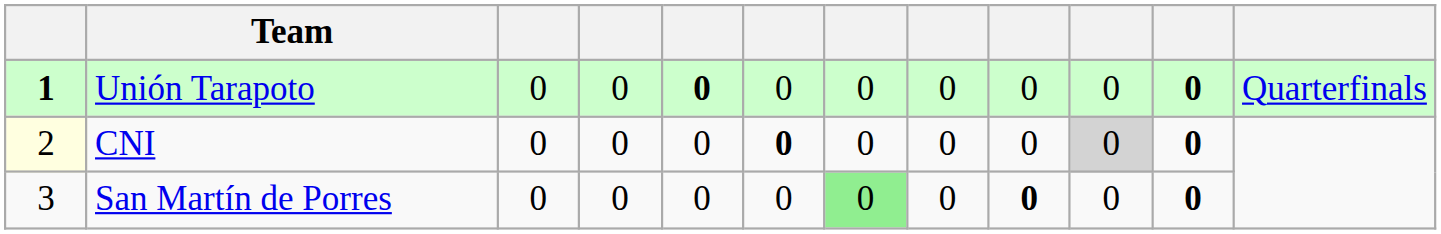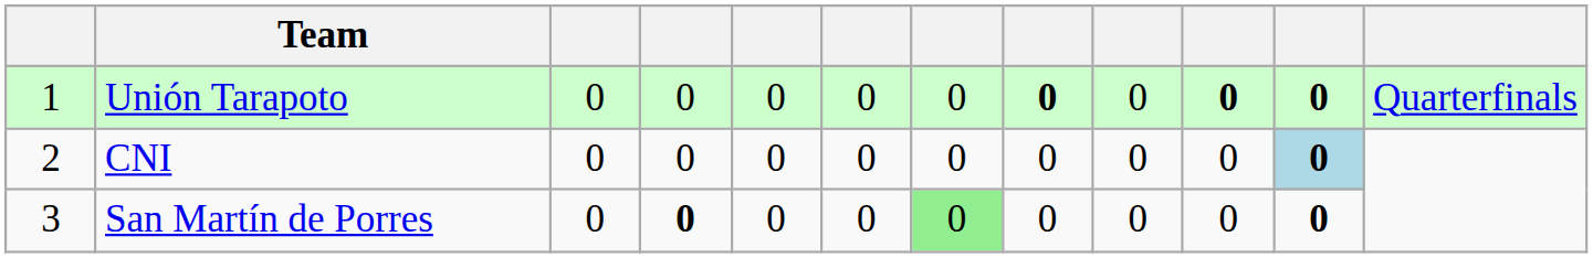Unión Tarapoto | column 1: bold -> normal
Unión Tarapoto | column 5: bold -> normal
Unión Tarapoto | column 8: normal -> bold
Unión Tarapoto | column 10: normal -> bold
CNI | column 1: lightyellow background -> no background
CNI | column 6: bold -> normal
CNI | column 10: lightgrey background -> no background
CNI | column 11: no background -> lightblue background
San Martín de Porres | column 4: normal -> bold
San Martín de Porres | column 9: bold -> normal
